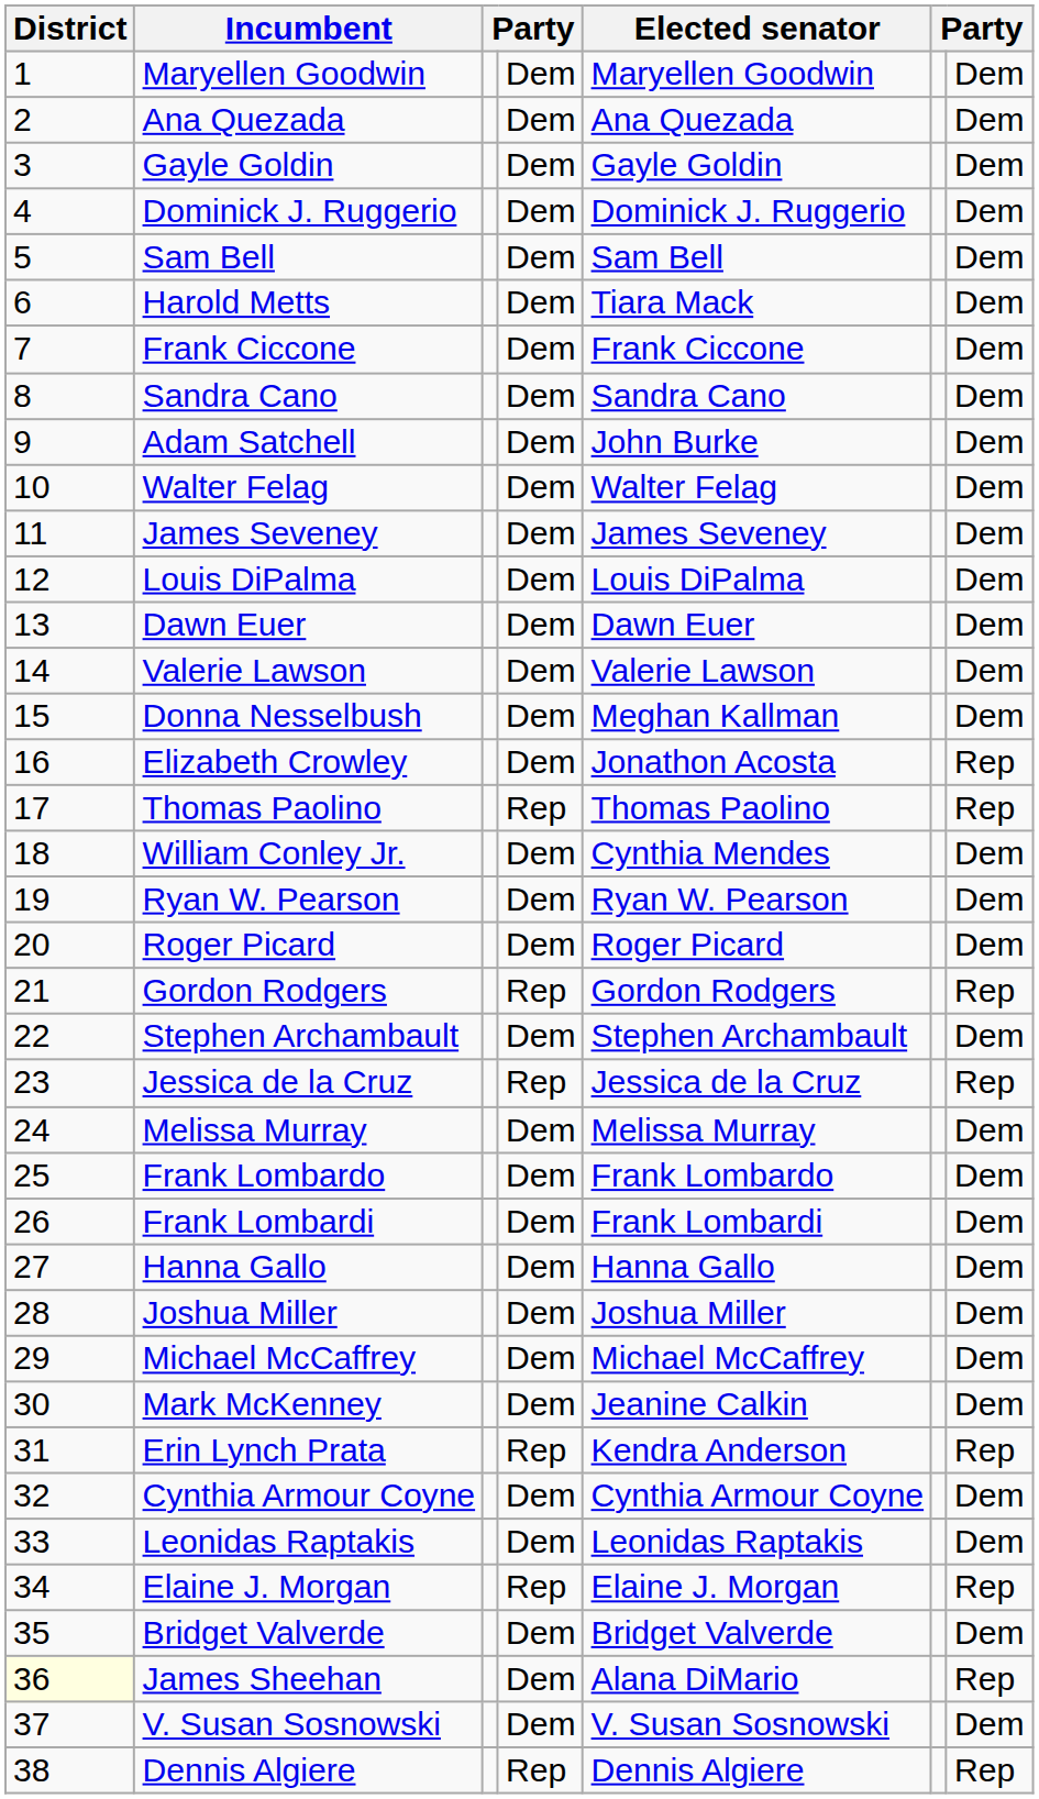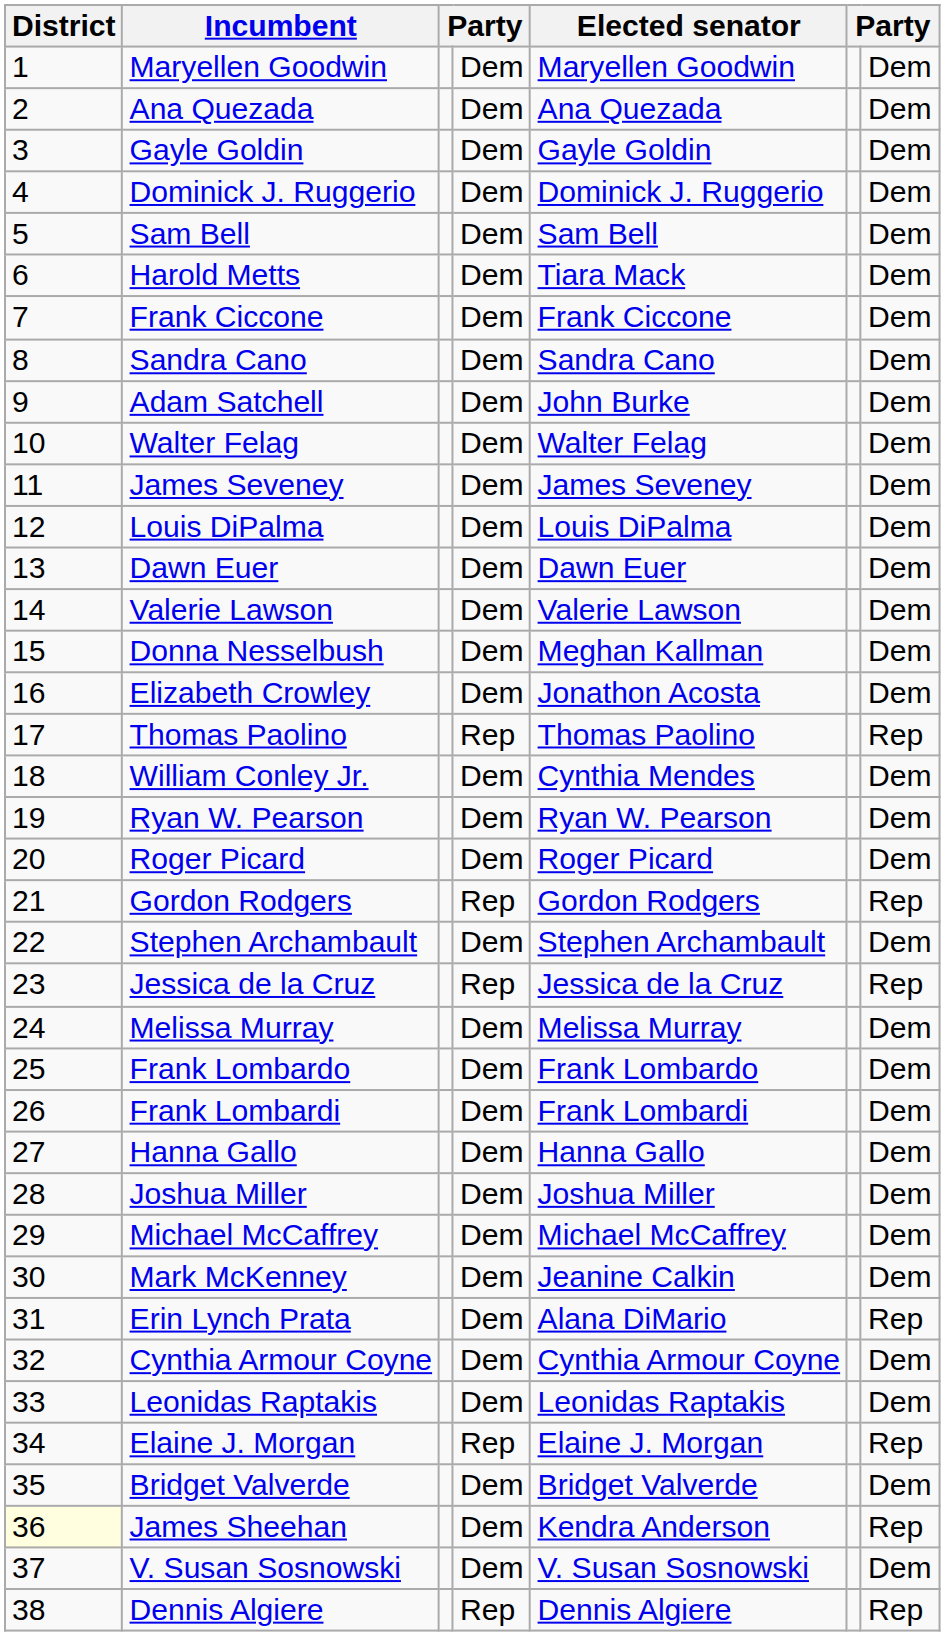Elizabeth Crowley | column 7: Rep -> Dem
Erin Lynch Prata | column 4: Rep -> Dem
Erin Lynch Prata | Elected senator: Kendra Anderson -> Alana DiMario
James Sheehan | Elected senator: Alana DiMario -> Kendra Anderson
